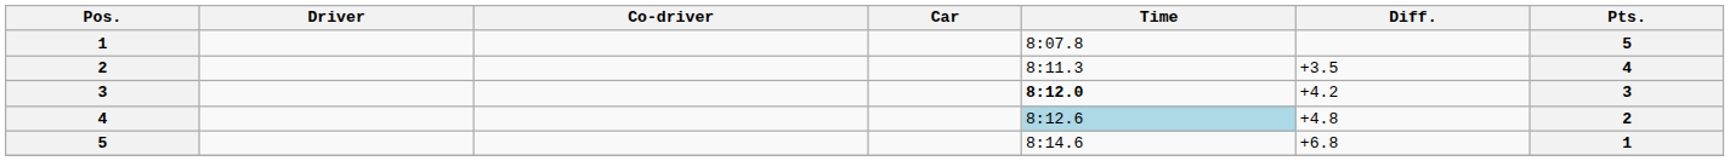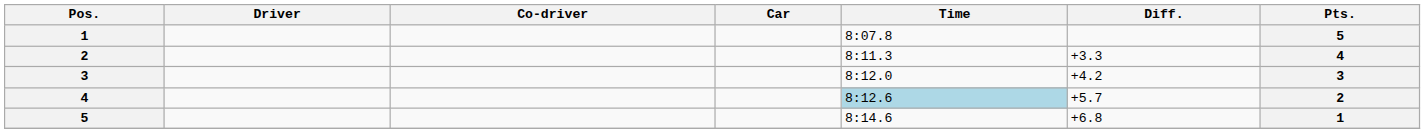row 3 | Diff.: +3.5 -> +3.3
row 4 | Time: bold -> normal
row 5 | Diff.: +4.8 -> +5.7
